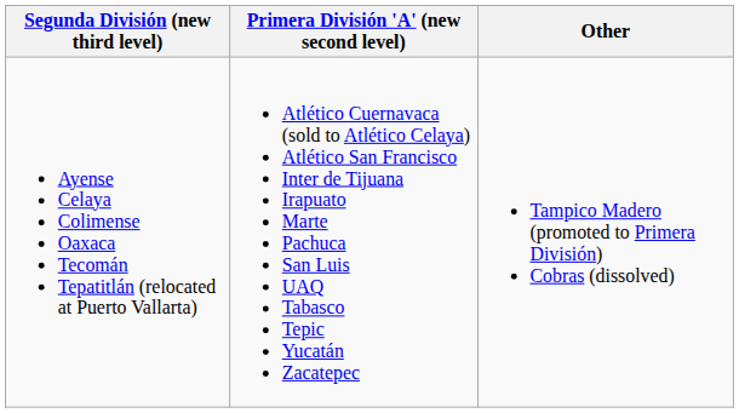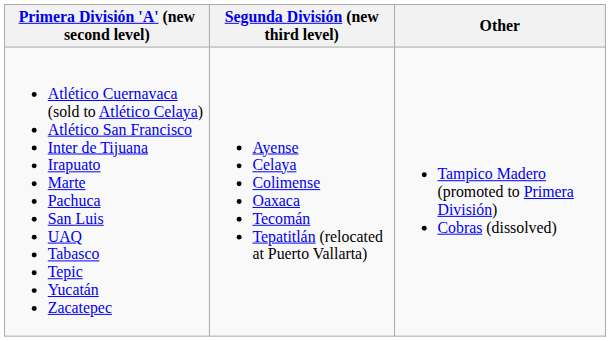columns swapped: Primera División 'A' (new second level) <-> Segunda División (new third level)
